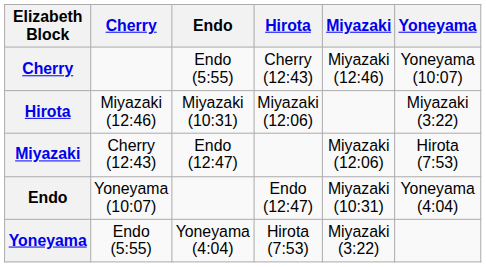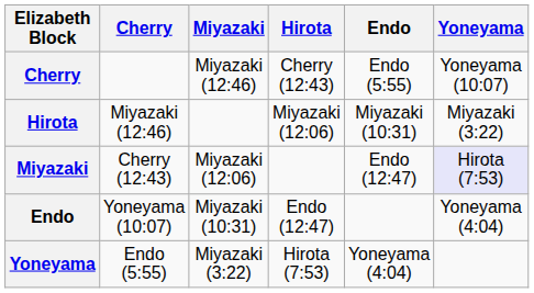columns swapped: Miyazaki <-> Endo
row 4 | Yoneyama: no background -> lavender background
